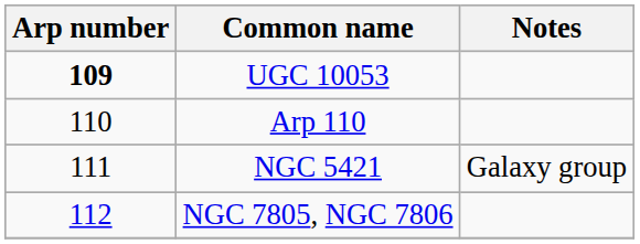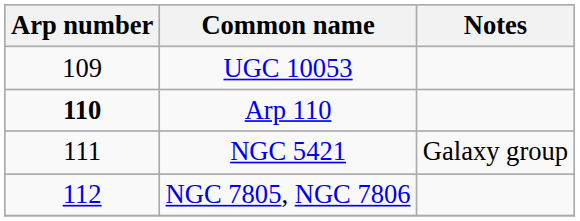UGC 10053 | Arp number: bold -> normal
Arp 110 | Arp number: normal -> bold
